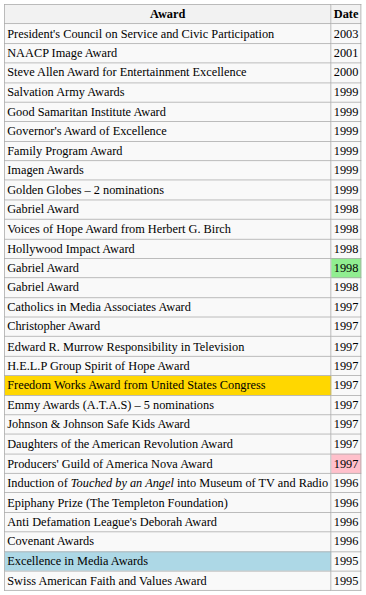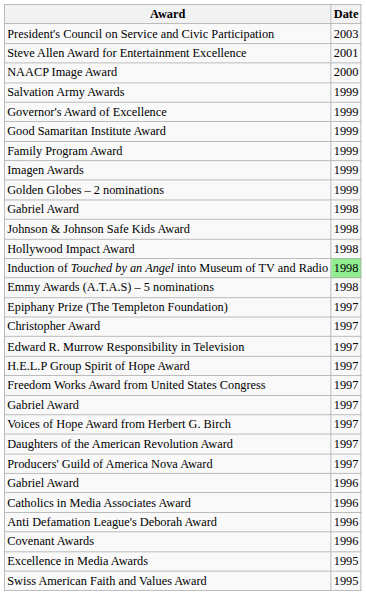row 3 | Award: NAACP Image Award -> Steve Allen Award for Entertainment Excellence
row 4 | Award: Steve Allen Award for Entertainment Excellence -> NAACP Image Award
row 6 | Award: Good Samaritan Institute Award -> Governor's Award of Excellence
row 7 | Award: Governor's Award of Excellence -> Good Samaritan Institute Award
row 12 | Award: Voices of Hope Award from Herbert G. Birch -> Johnson & Johnson Safe Kids Award
row 14 | Award: Gabriel Award -> Induction of Touched by an Angel into Museum of TV and Radio
row 15 | Award: Gabriel Award -> Emmy Awards (A.T.A.S) – 5 nominations
row 16 | Award: Catholics in Media Associates Award -> Epiphany Prize (The Templeton Foundation)
row 20 | Award: gold background -> no background
row 21 | Award: Emmy Awards (A.T.A.S) – 5 nominations -> Gabriel Award
row 22 | Award: Johnson & Johnson Safe Kids Award -> Voices of Hope Award from Herbert G. Birch
row 24 | Date: pink background -> no background
row 25 | Award: Induction of Touched by an Angel into Museum of TV and Radio -> Gabriel Award
row 26 | Award: Epiphany Prize (The Templeton Foundation) -> Catholics in Media Associates Award
row 29 | Award: lightblue background -> no background
